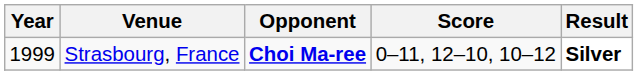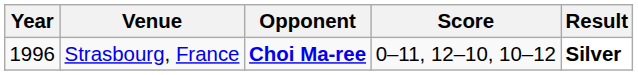Strasbourg, France | Year: 1999 -> 1996
